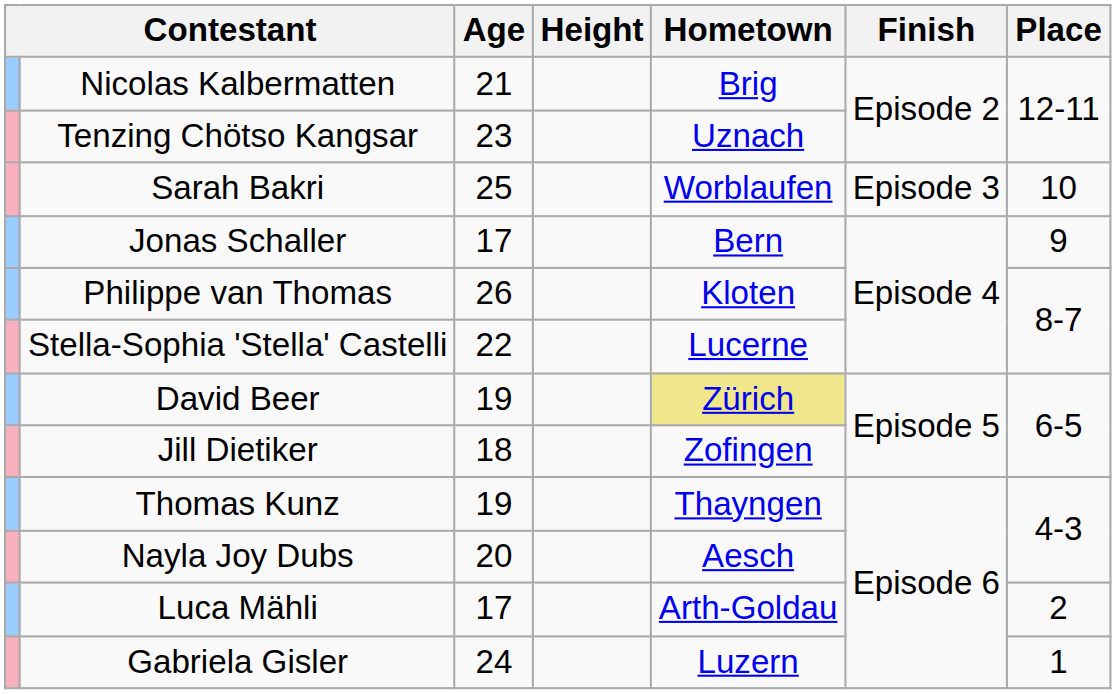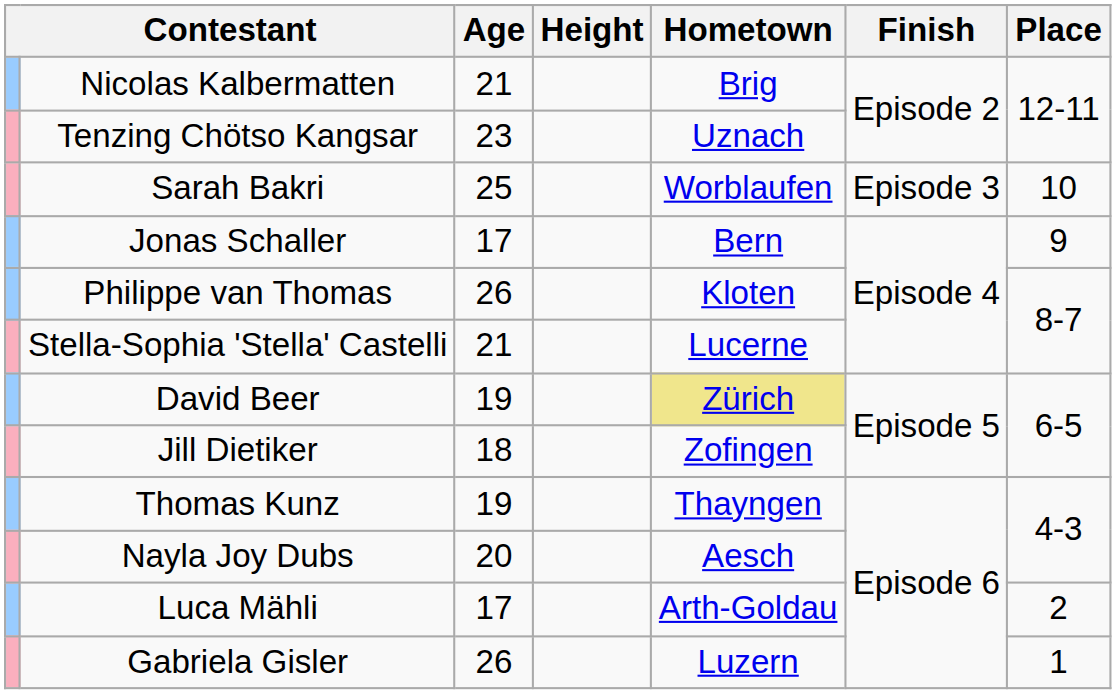Stella-Sophia 'Stella' Castelli | Age: 22 -> 21
Gabriela Gisler | Age: 24 -> 26
